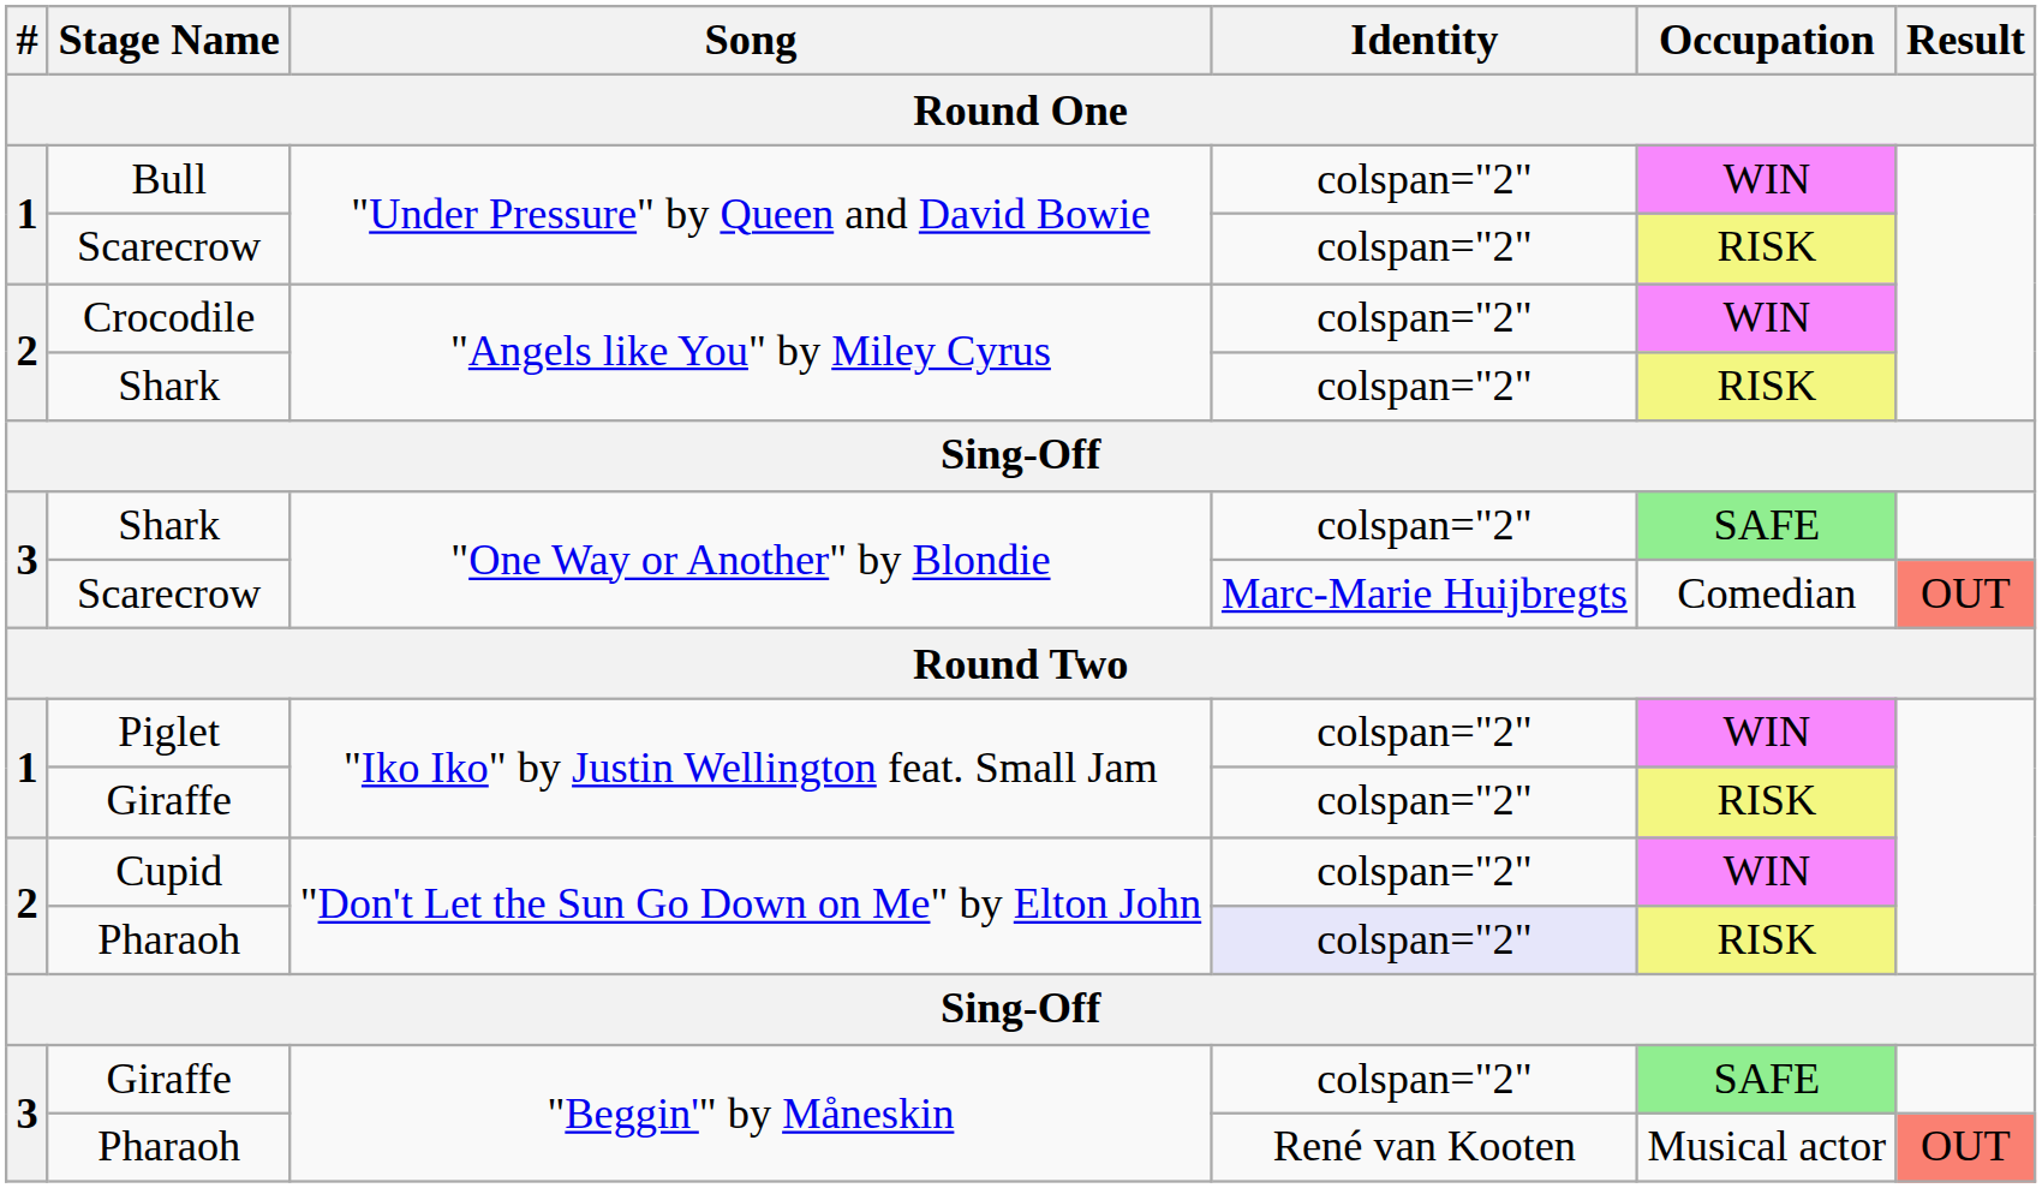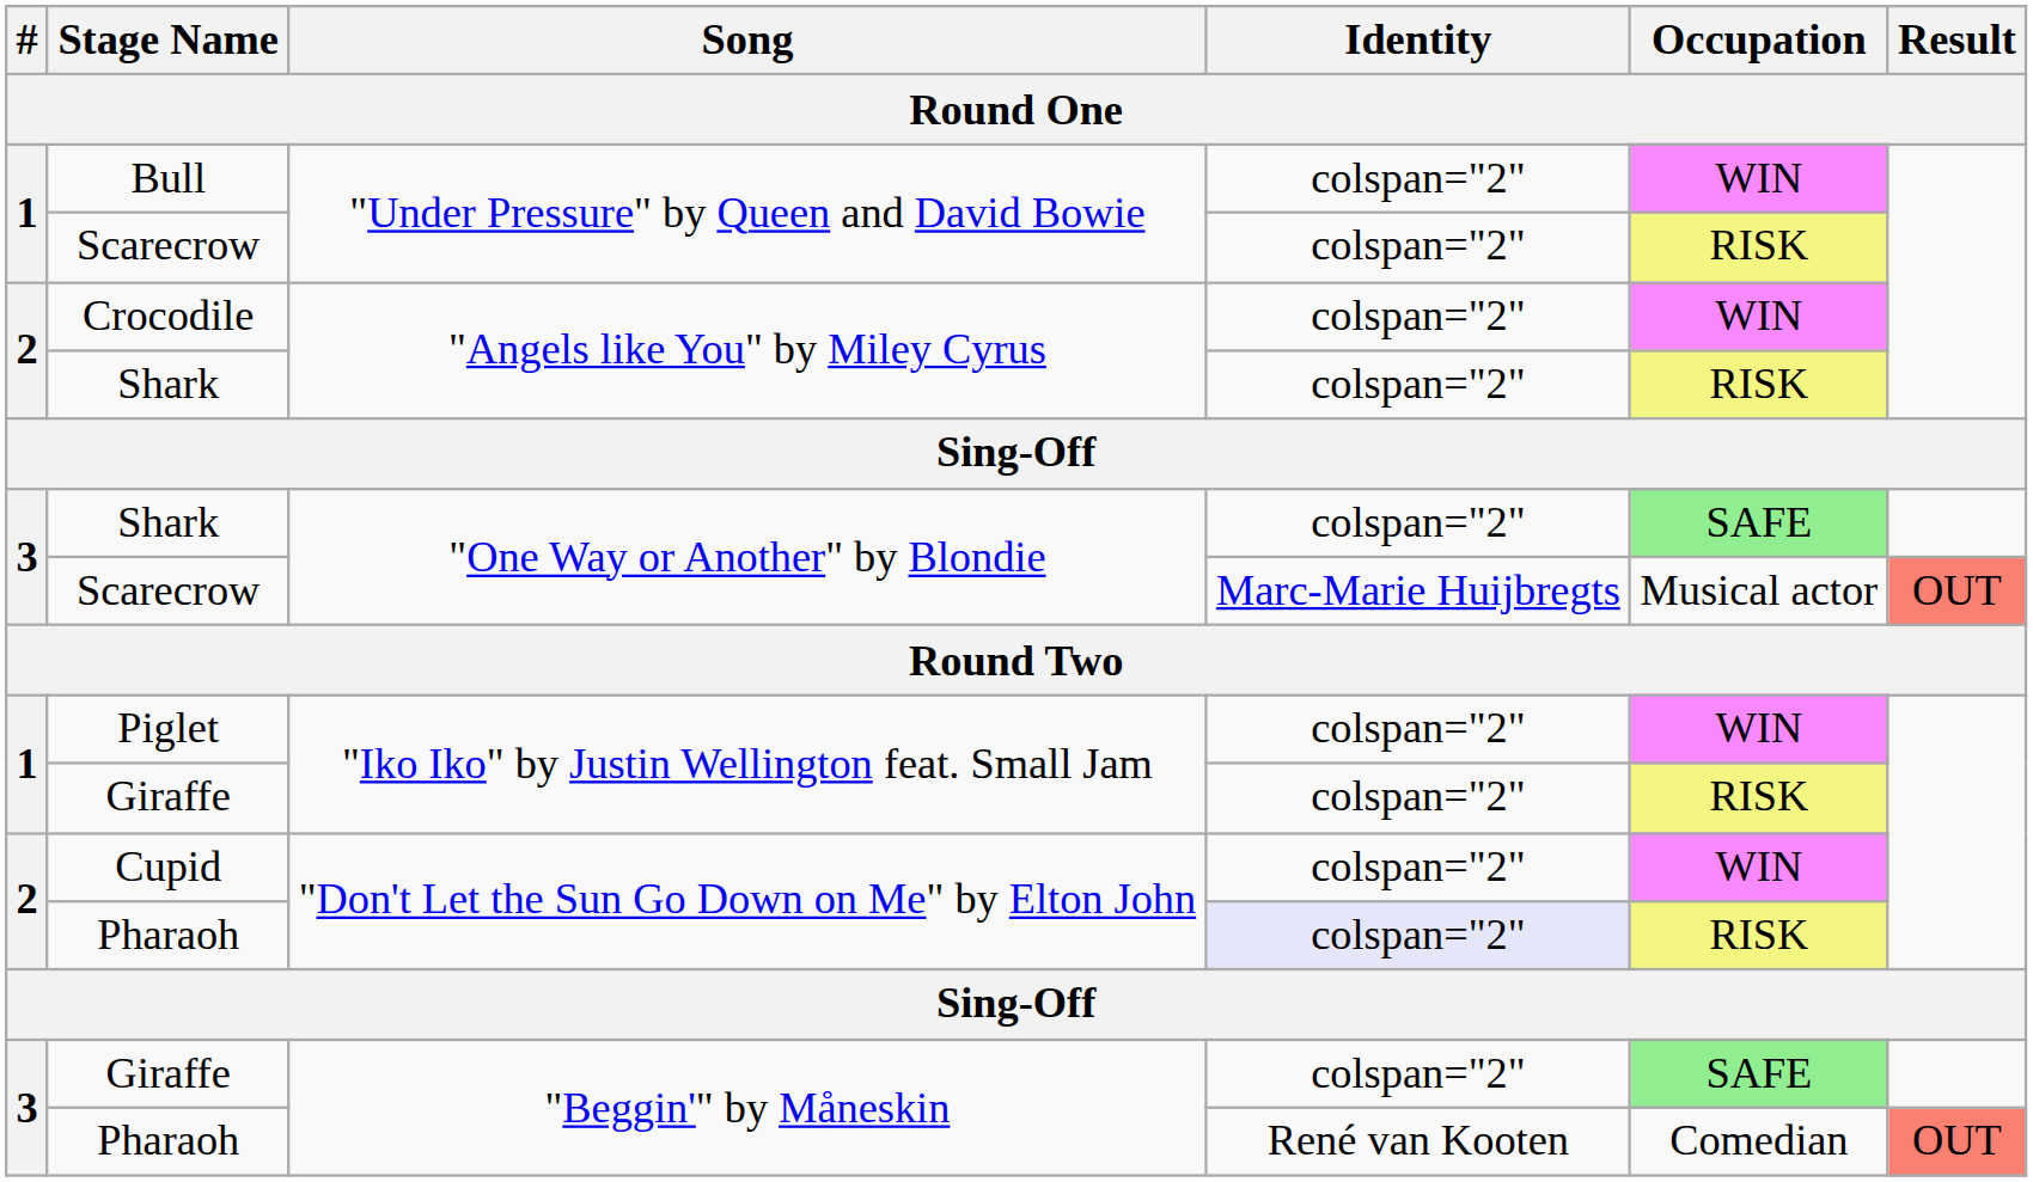Scarecrow / "One Way or Another" by Blondie | Occupation: Comedian -> Musical actor
Pharaoh / "Beggin'" by Måneskin | Occupation: Musical actor -> Comedian
